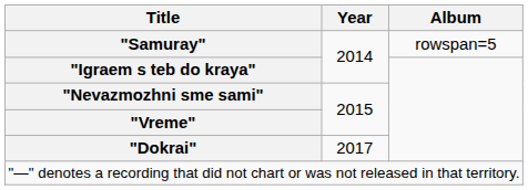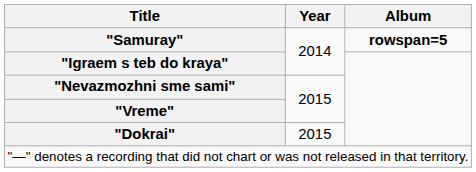"Samuray" | Album: normal -> bold
"Dokrai" | Year: 2017 -> 2015
